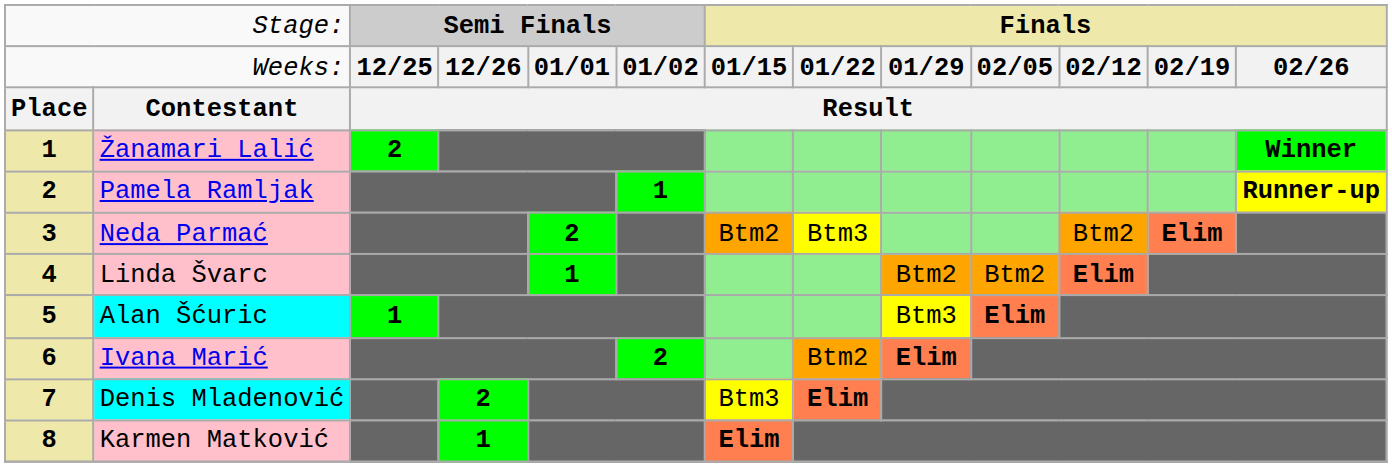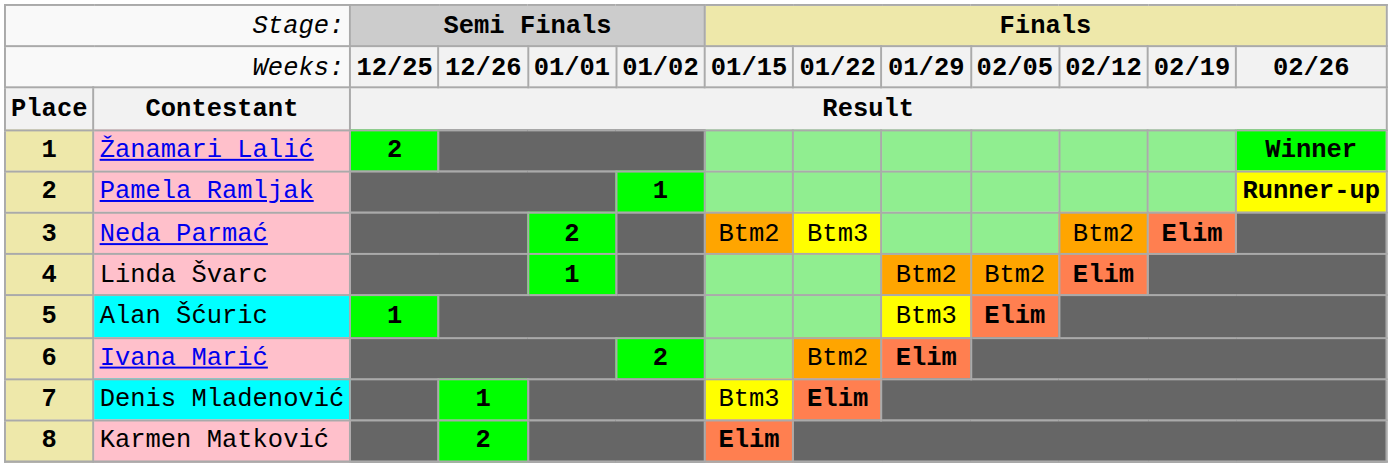Denis Mladenović | column 4: 2 -> 1
Karmen Matković | column 4: 1 -> 2
